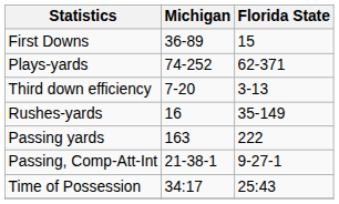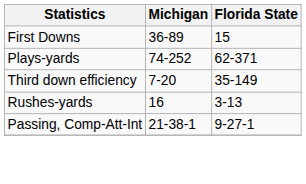Third down efficiency | Florida State: 3-13 -> 35-149
Rushes-yards | Florida State: 35-149 -> 3-13
- row: Passing yards | 163 | 222
- row: Time of Possession | 34:17 | 25:43
